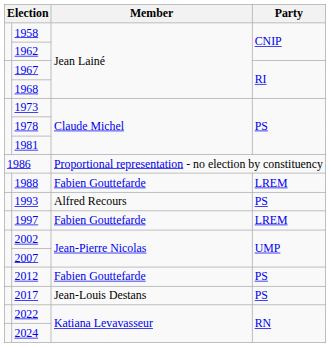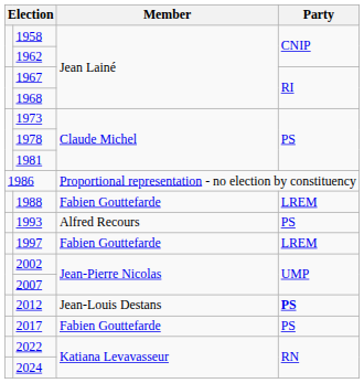2012 | Member: Fabien Gouttefarde -> Jean-Louis Destans
2012 | Party: normal -> bold
2017 | Member: Jean-Louis Destans -> Fabien Gouttefarde
